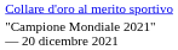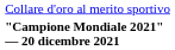"Campione Mondiale 2021" — 20 dicembre 2021 | column 1: normal -> bold
